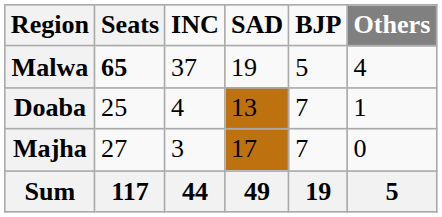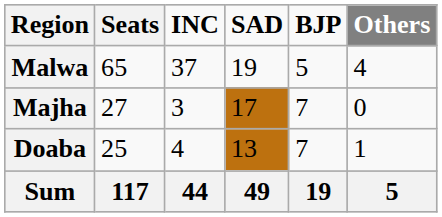Malwa | column 2: bold -> normal
rows swapped: Majha <-> Doaba
